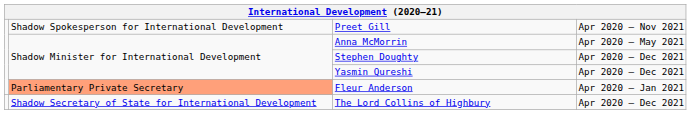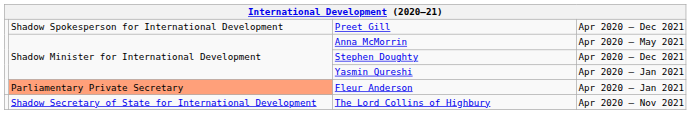Preet Gill | column 4: Apr 2020 – Nov 2021 -> Apr 2020 – Dec 2021
Yasmin Qureshi | column 4: Apr 2020 – Dec 2021 -> Apr 2020 – Jan 2021
The Lord Collins of Highbury | column 4: Apr 2020 – Dec 2021 -> Apr 2020 – Nov 2021
